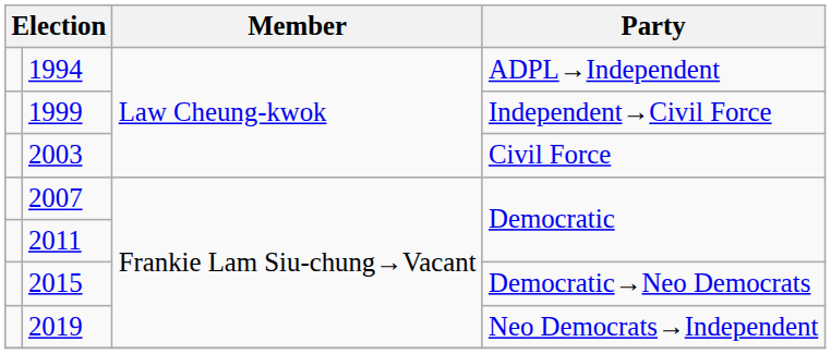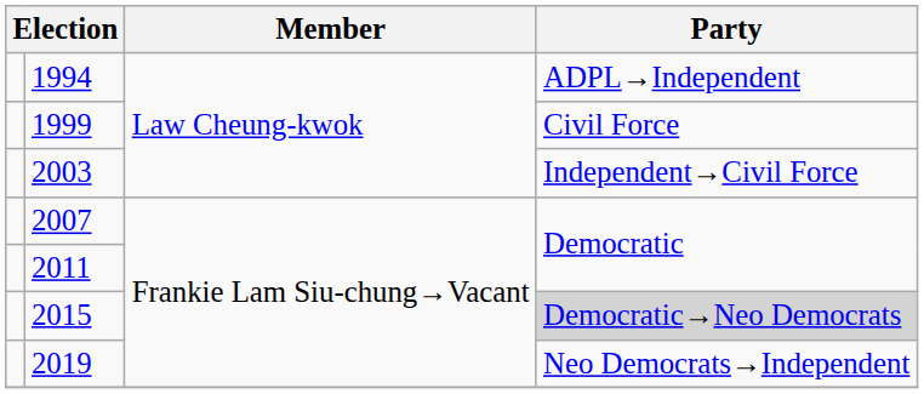1999 | Party: Independent→Civil Force -> Civil Force
2003 | Party: Civil Force -> Independent→Civil Force
2015 | Party: no background -> lightgrey background
